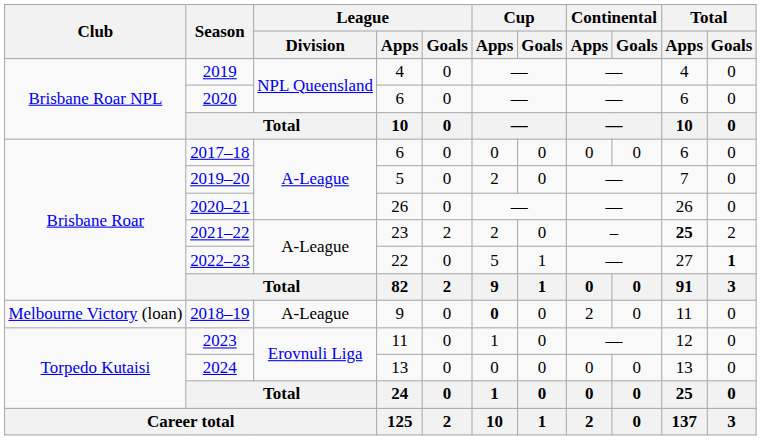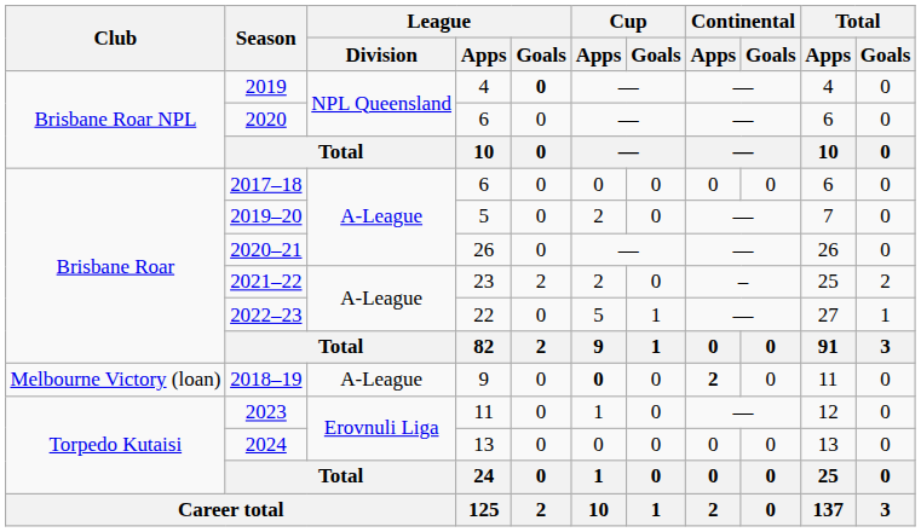2019 | League / Goals: normal -> bold
2021–22 | Total / Apps: bold -> normal
2022–23 | Total / Goals: bold -> normal
2018–19 | Continental / Apps: normal -> bold
